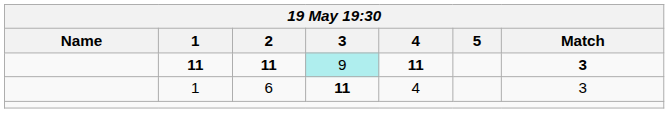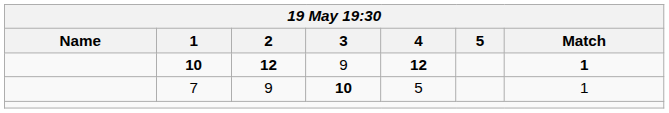row 3 | 1: 11 -> 10
row 3 | 2: 11 -> 12
row 3 | 3: paleturquoise background -> no background
row 3 | 4: 11 -> 12
row 3 | Match: 3 -> 1
row 4 | 1: 1 -> 7
row 4 | 2: 6 -> 9
row 4 | 3: 11 -> 10
row 4 | 4: 4 -> 5
row 4 | Match: 3 -> 1
